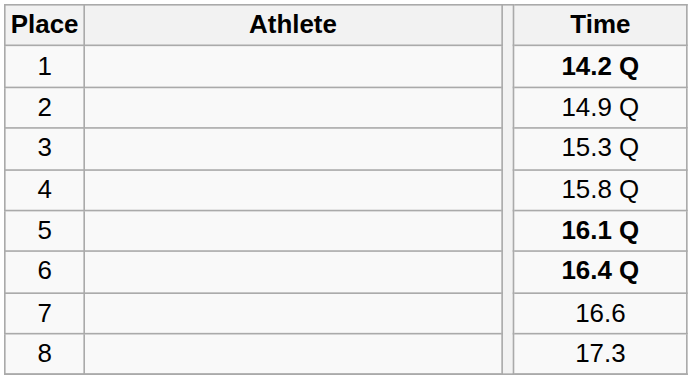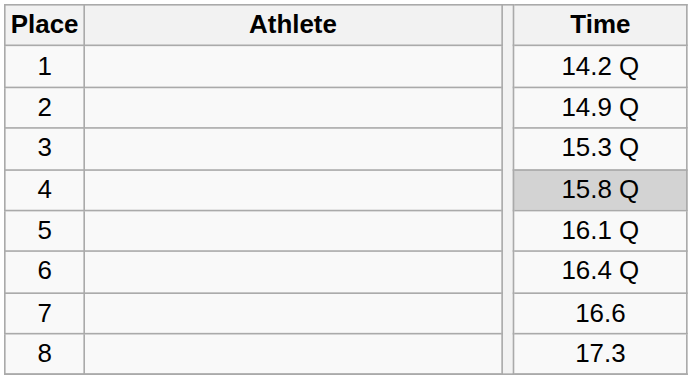1 | Time: bold -> normal
4 | Time: no background -> lightgrey background
5 | Time: bold -> normal
6 | Time: bold -> normal
